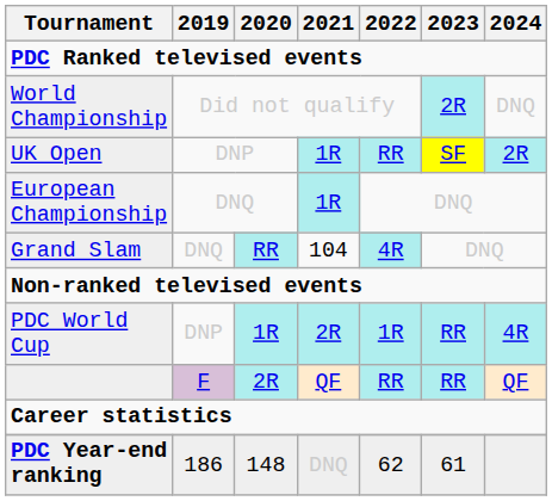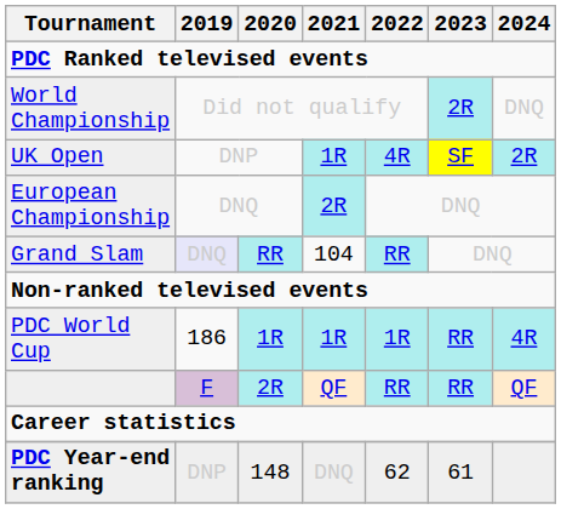UK Open | 2022: RR -> 4R
European Championship | 2021: 1R -> 2R
Grand Slam | 2019: no background -> lavender background
Grand Slam | 2022: 4R -> RR
PDC World Cup | 2019: DNP -> 186
PDC World Cup | 2021: 2R -> 1R
PDC Year-end ranking | 2019: 186 -> DNP
